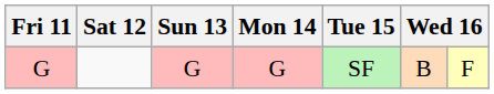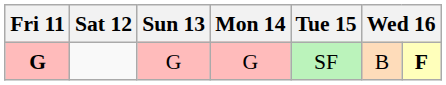row 2 | Fri 11: normal -> bold
row 2 | column 7: normal -> bold
